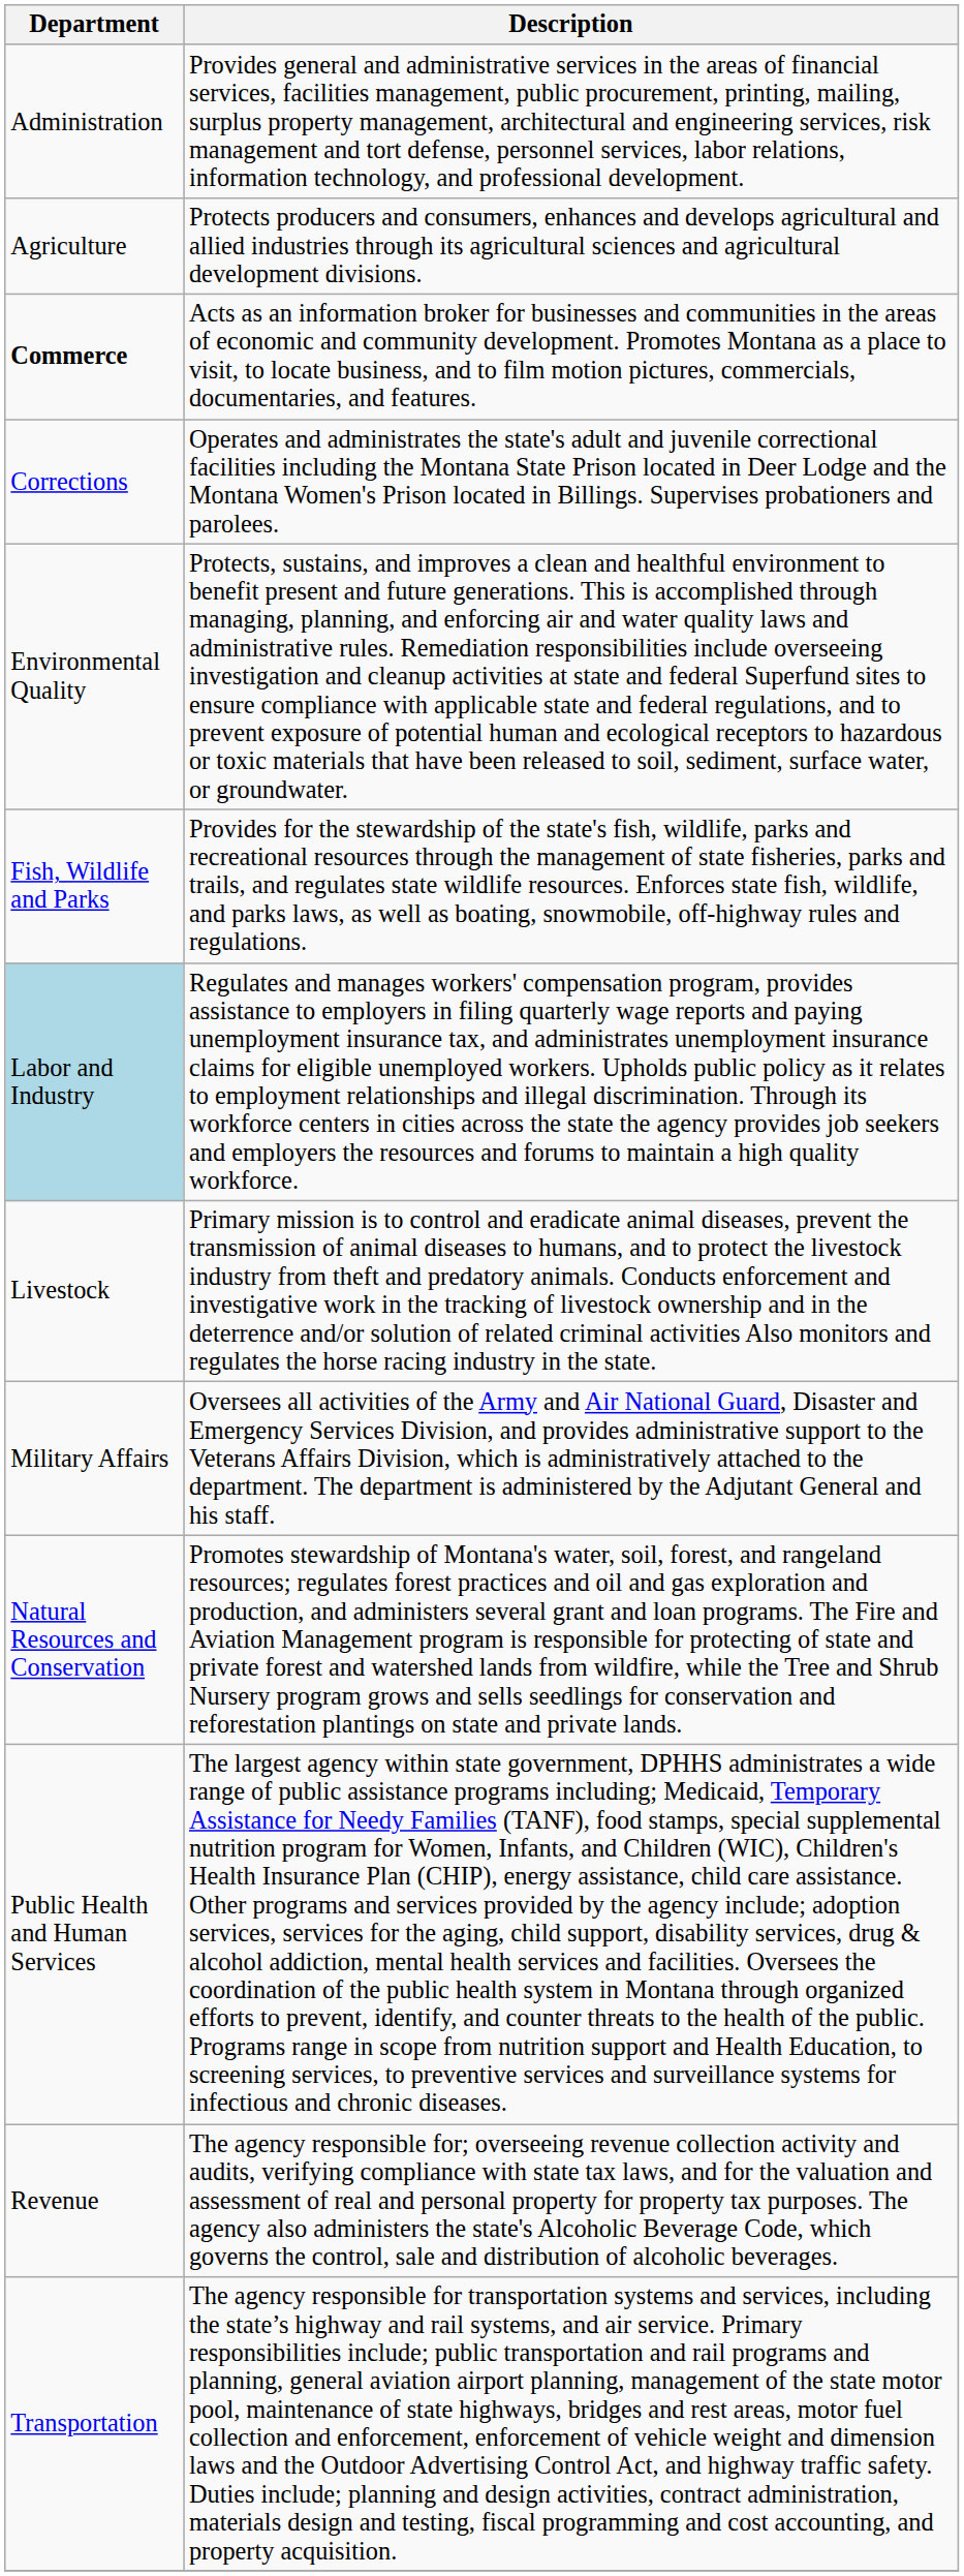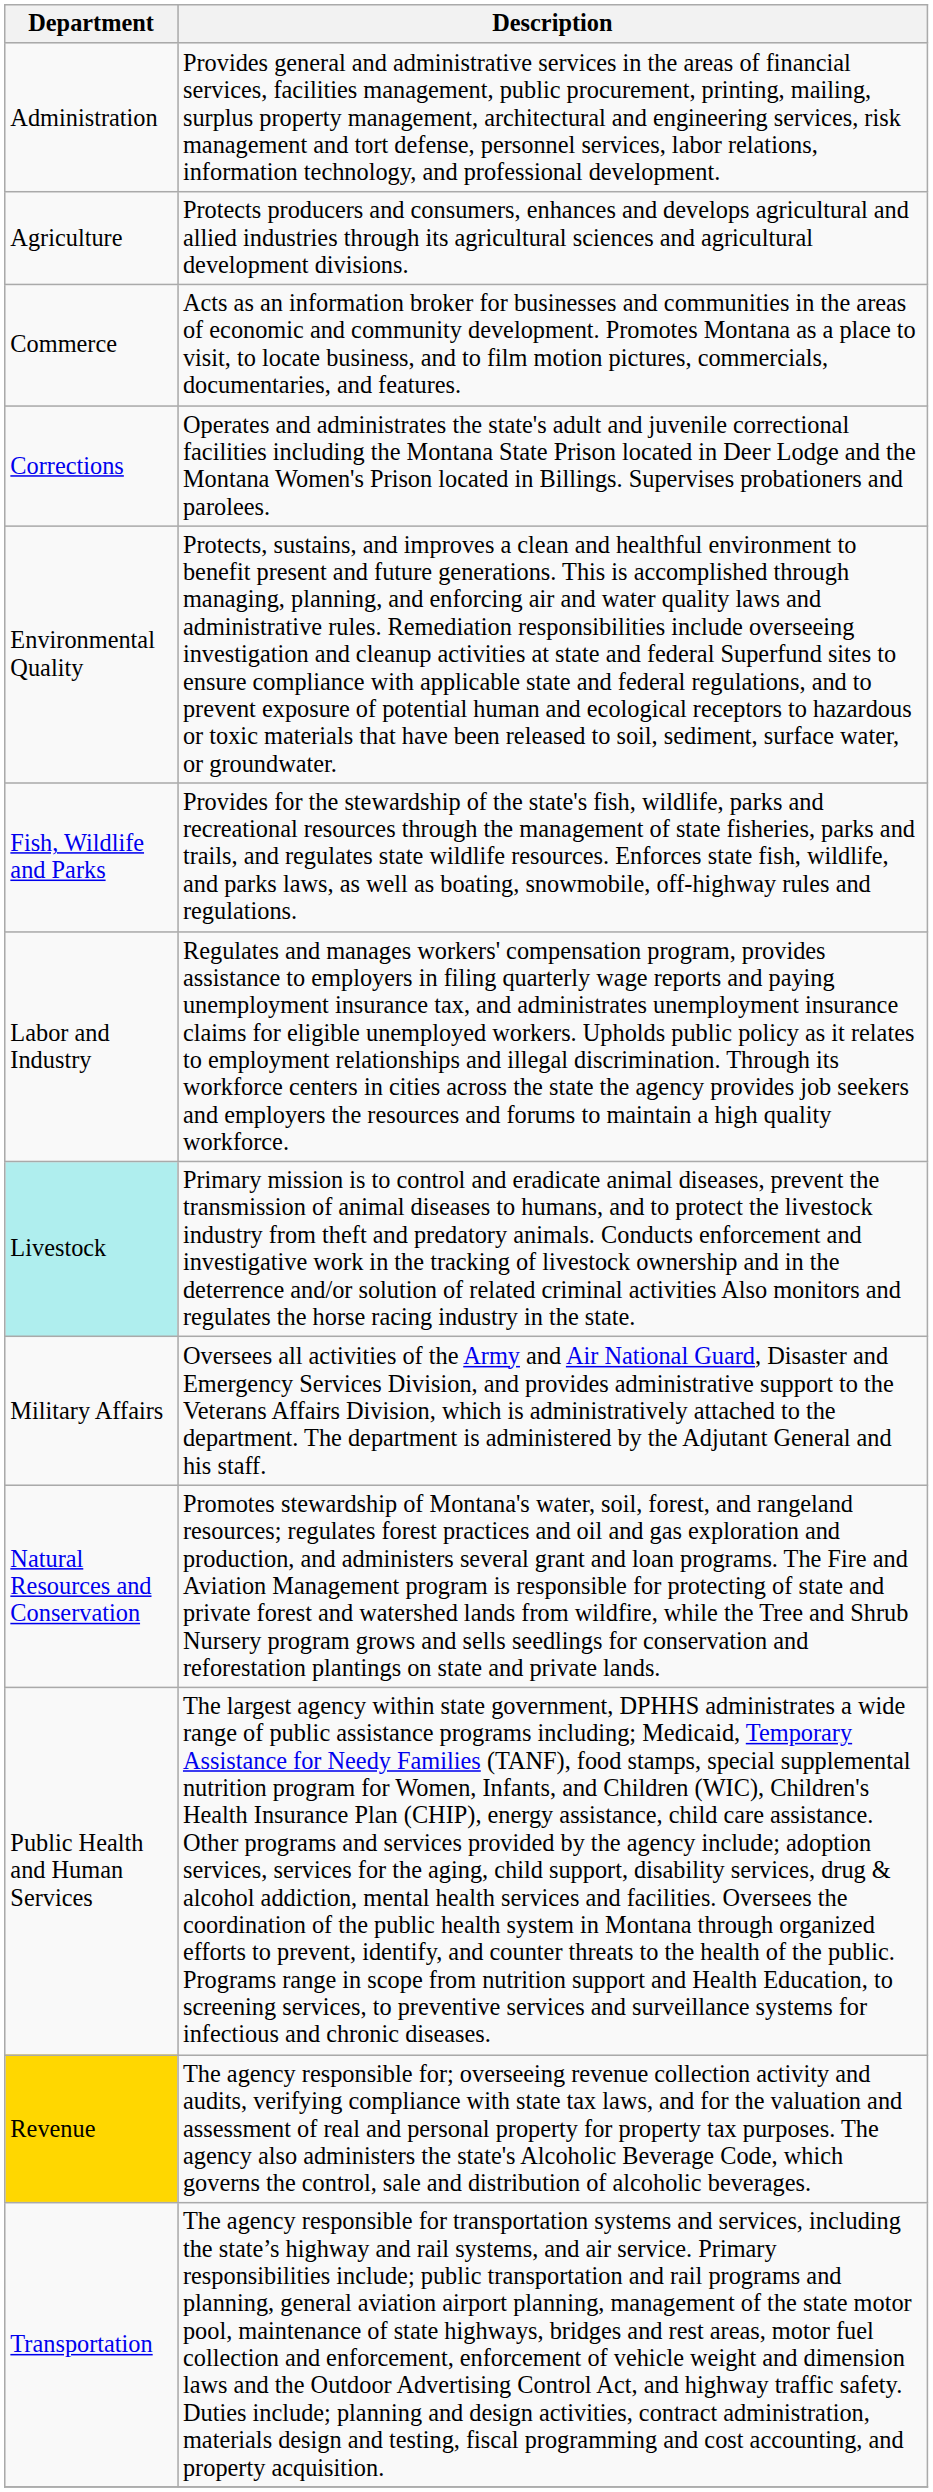Commerce | Department: bold -> normal
Labor and Industry | Department: lightblue background -> no background
Livestock | Department: no background -> paleturquoise background
Revenue | Department: no background -> gold background
